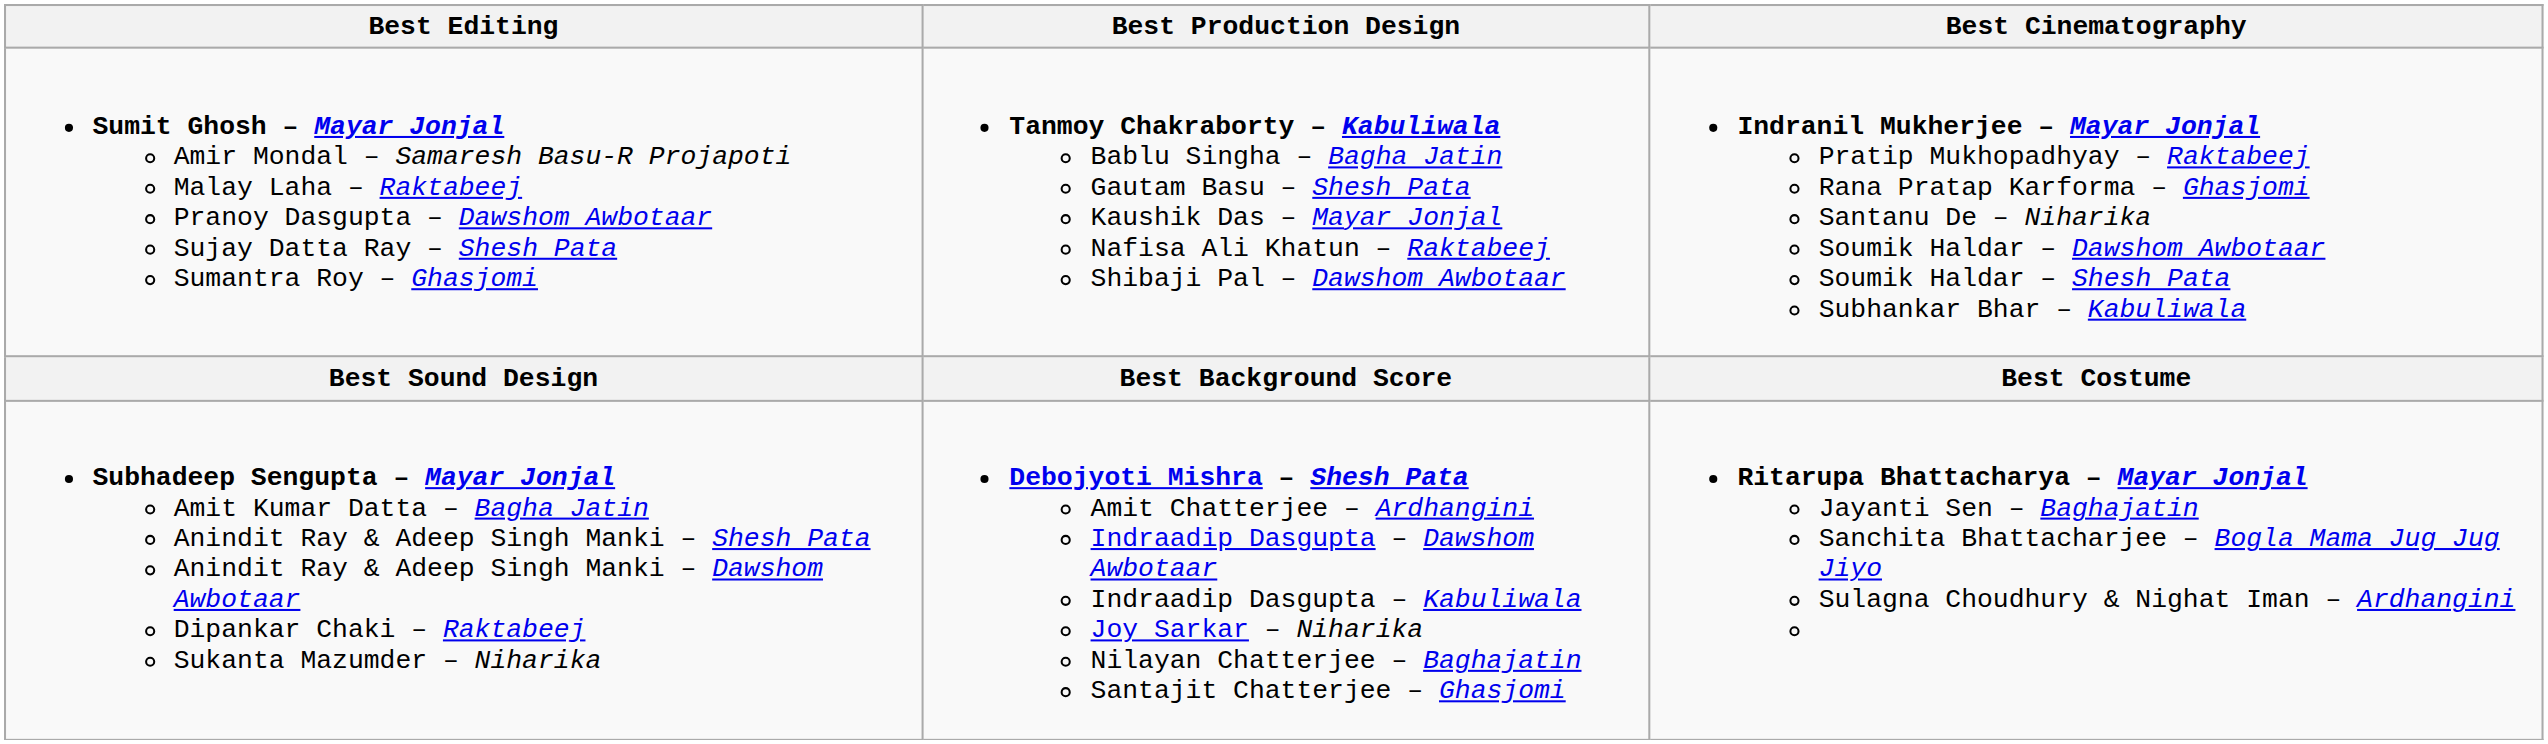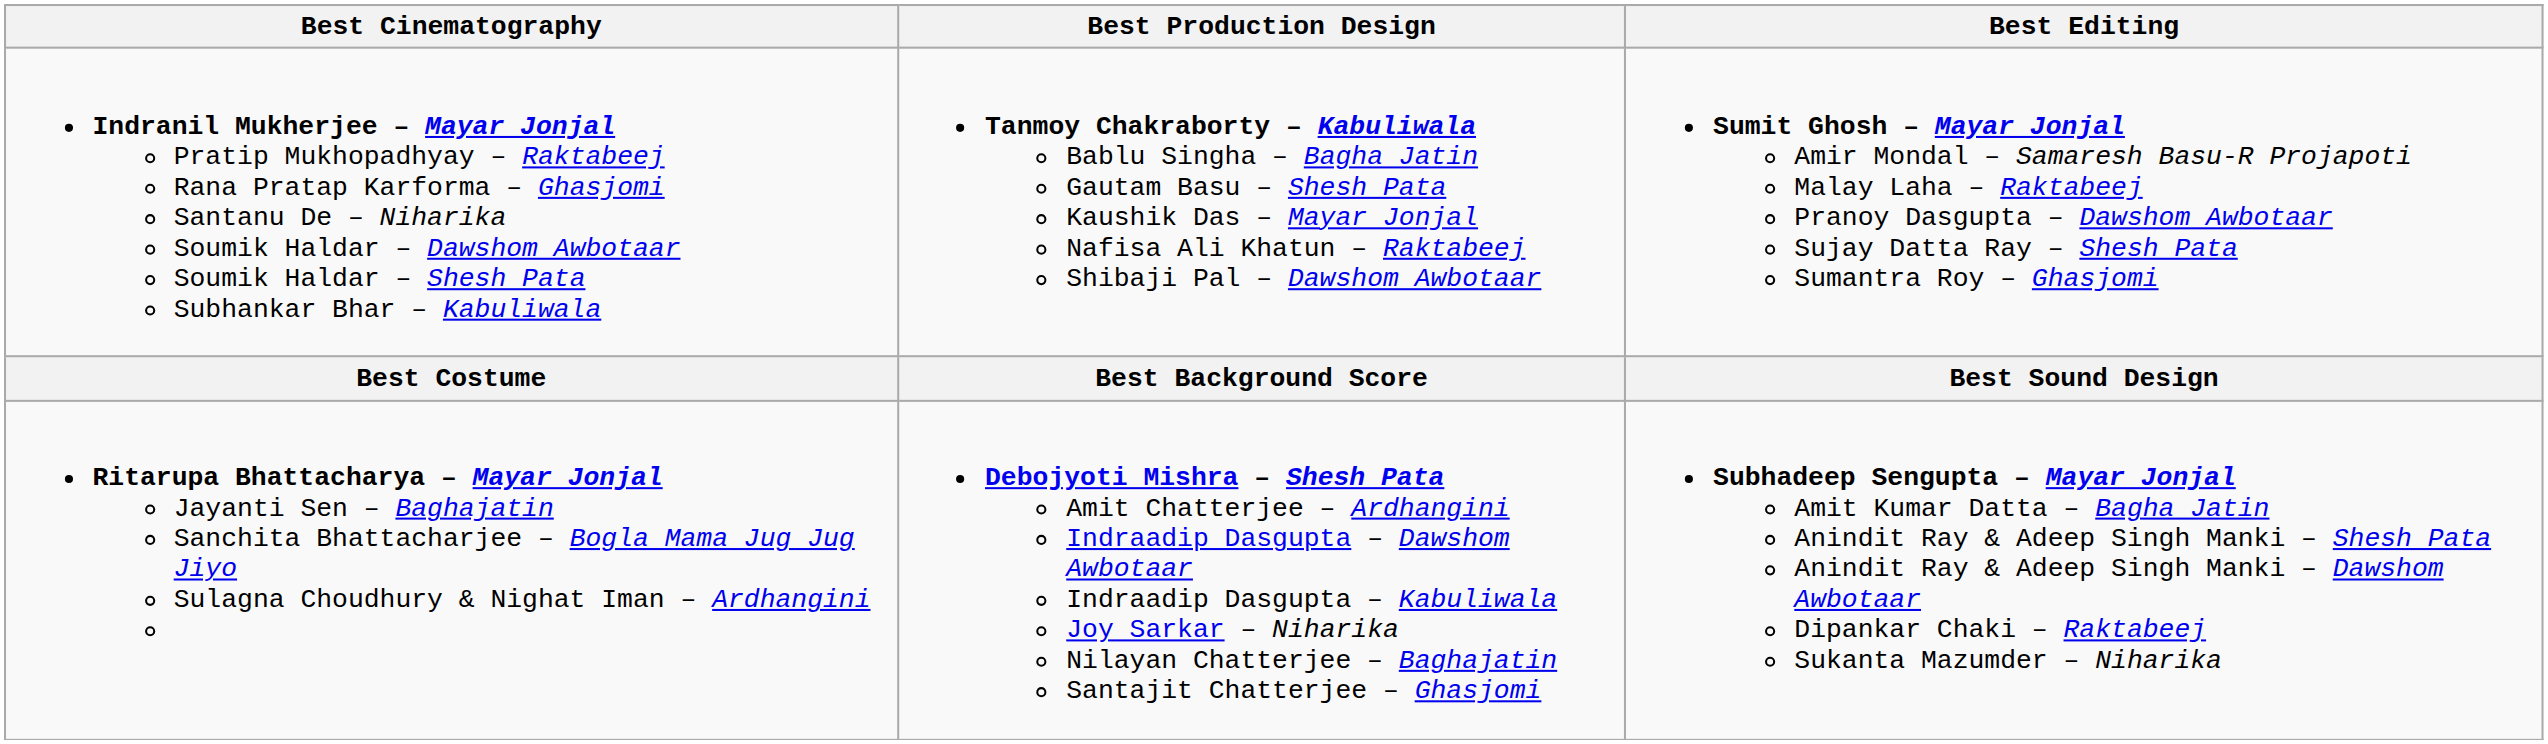columns swapped: Best Editing <-> Best Cinematography
